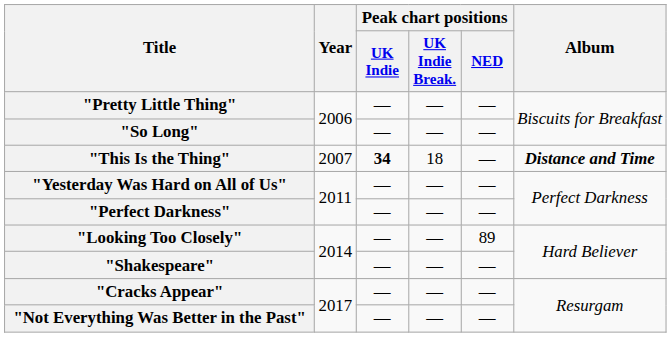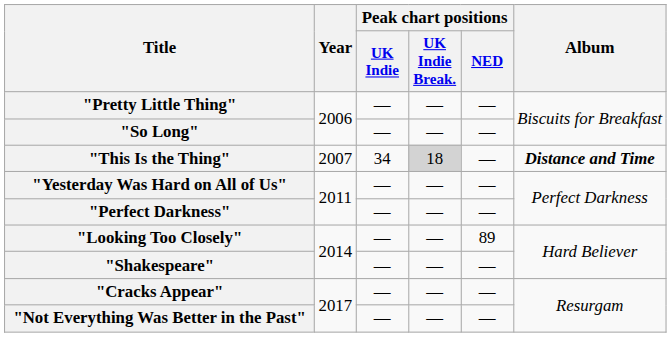"This Is the Thing" | Peak chart positions / UK Indie: bold -> normal
"This Is the Thing" | Peak chart positions / UK Indie Break.: no background -> lightgrey background
